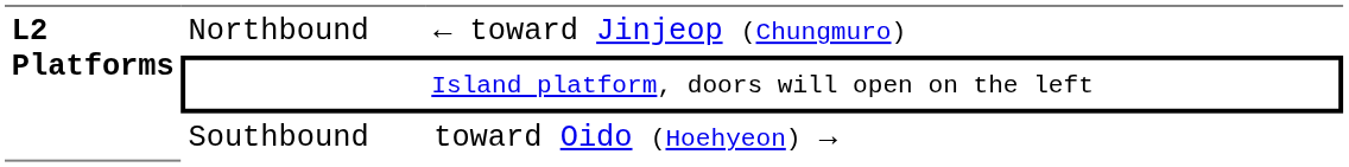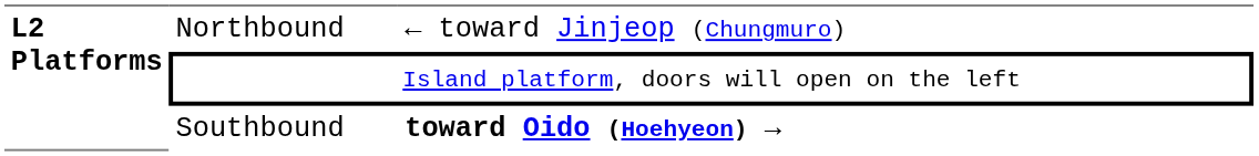Southbound | column 3: normal -> bold
